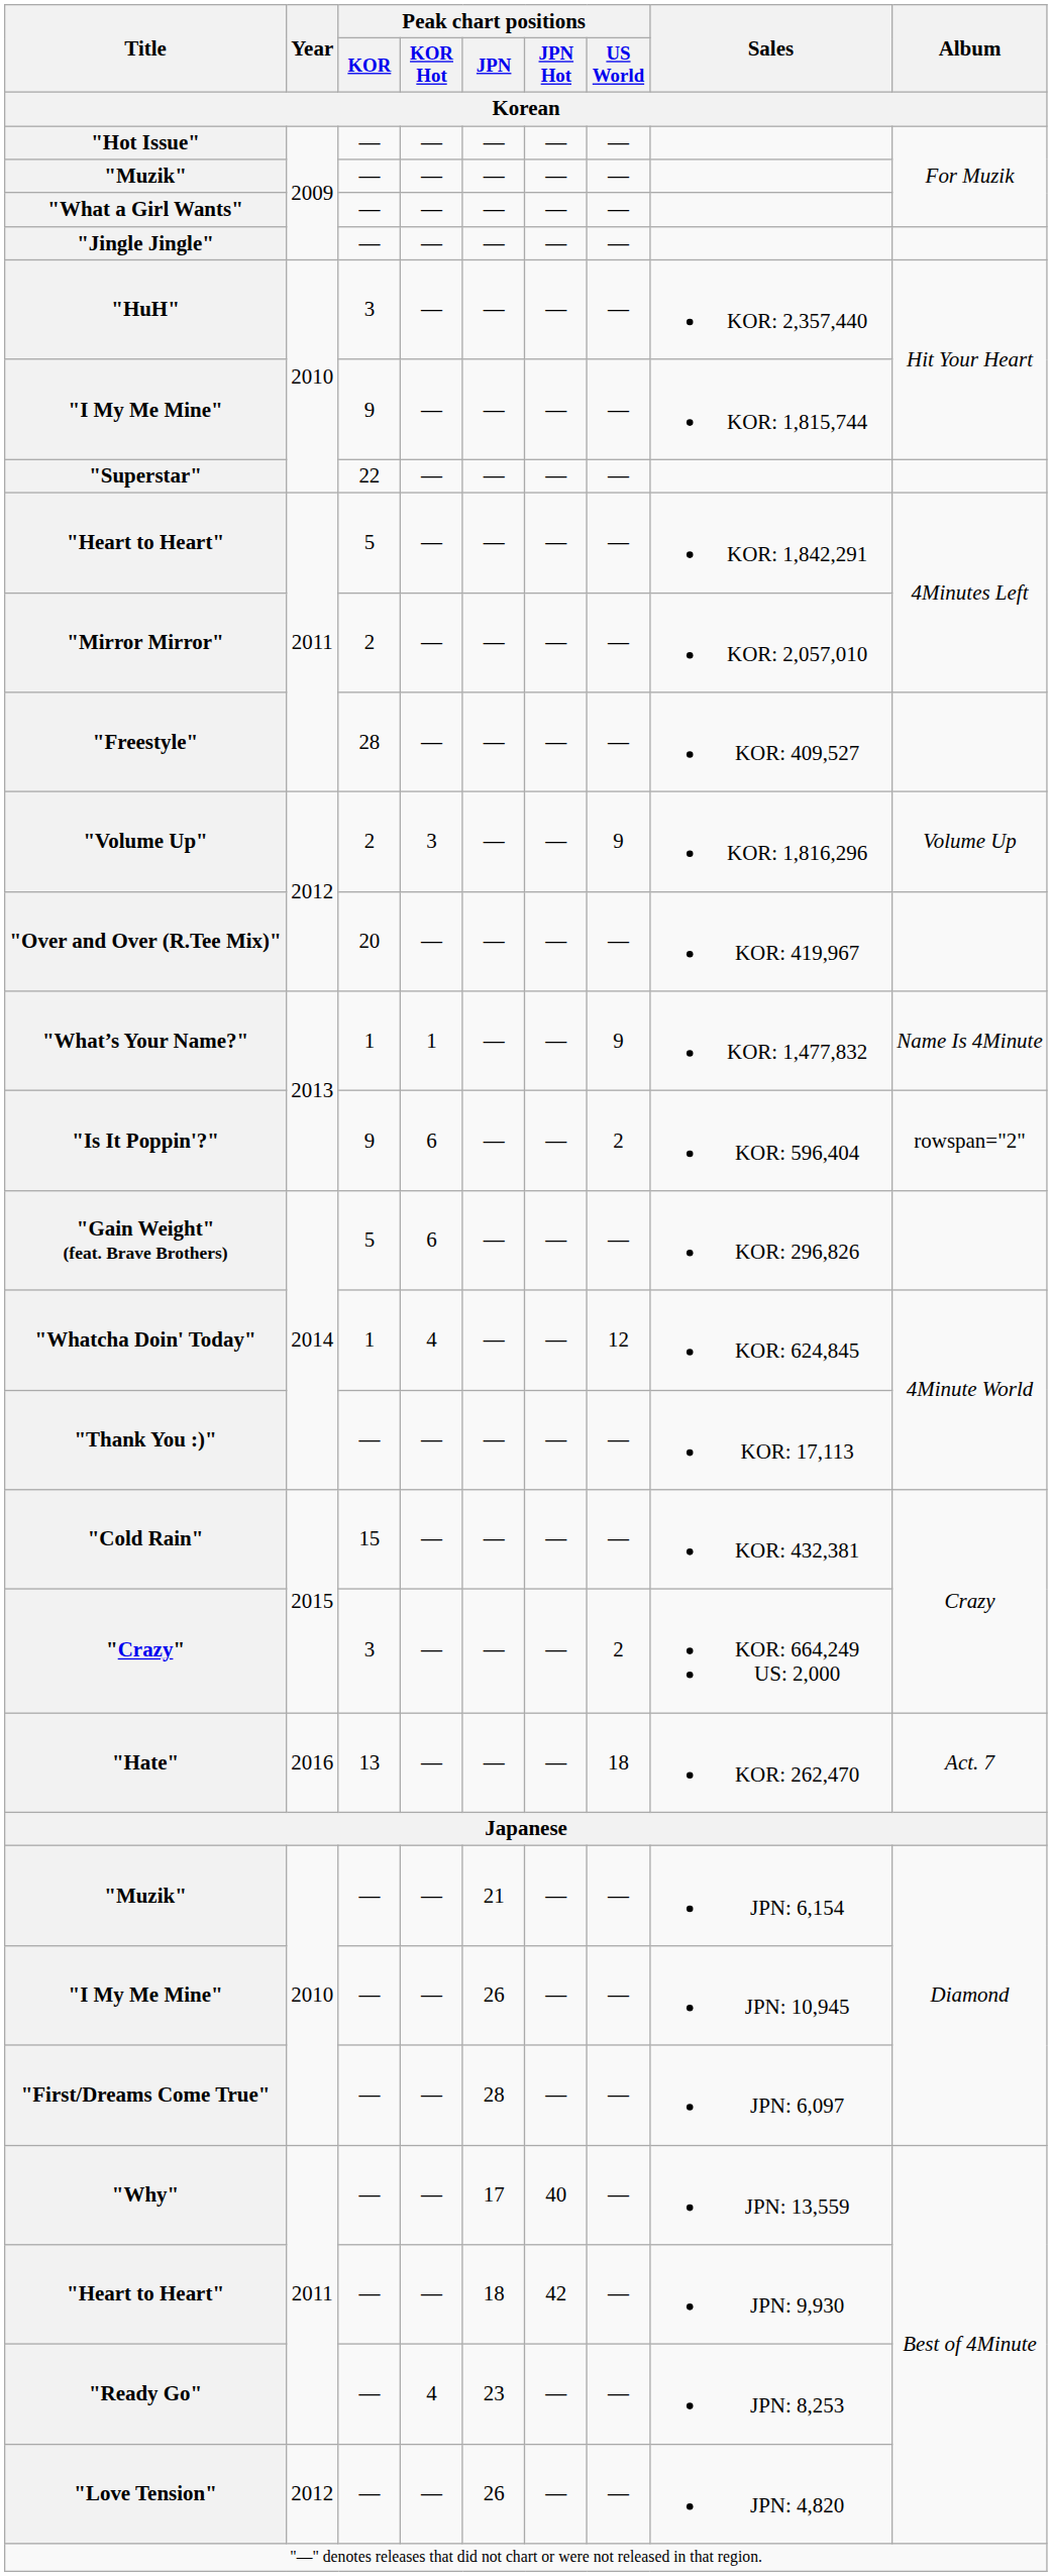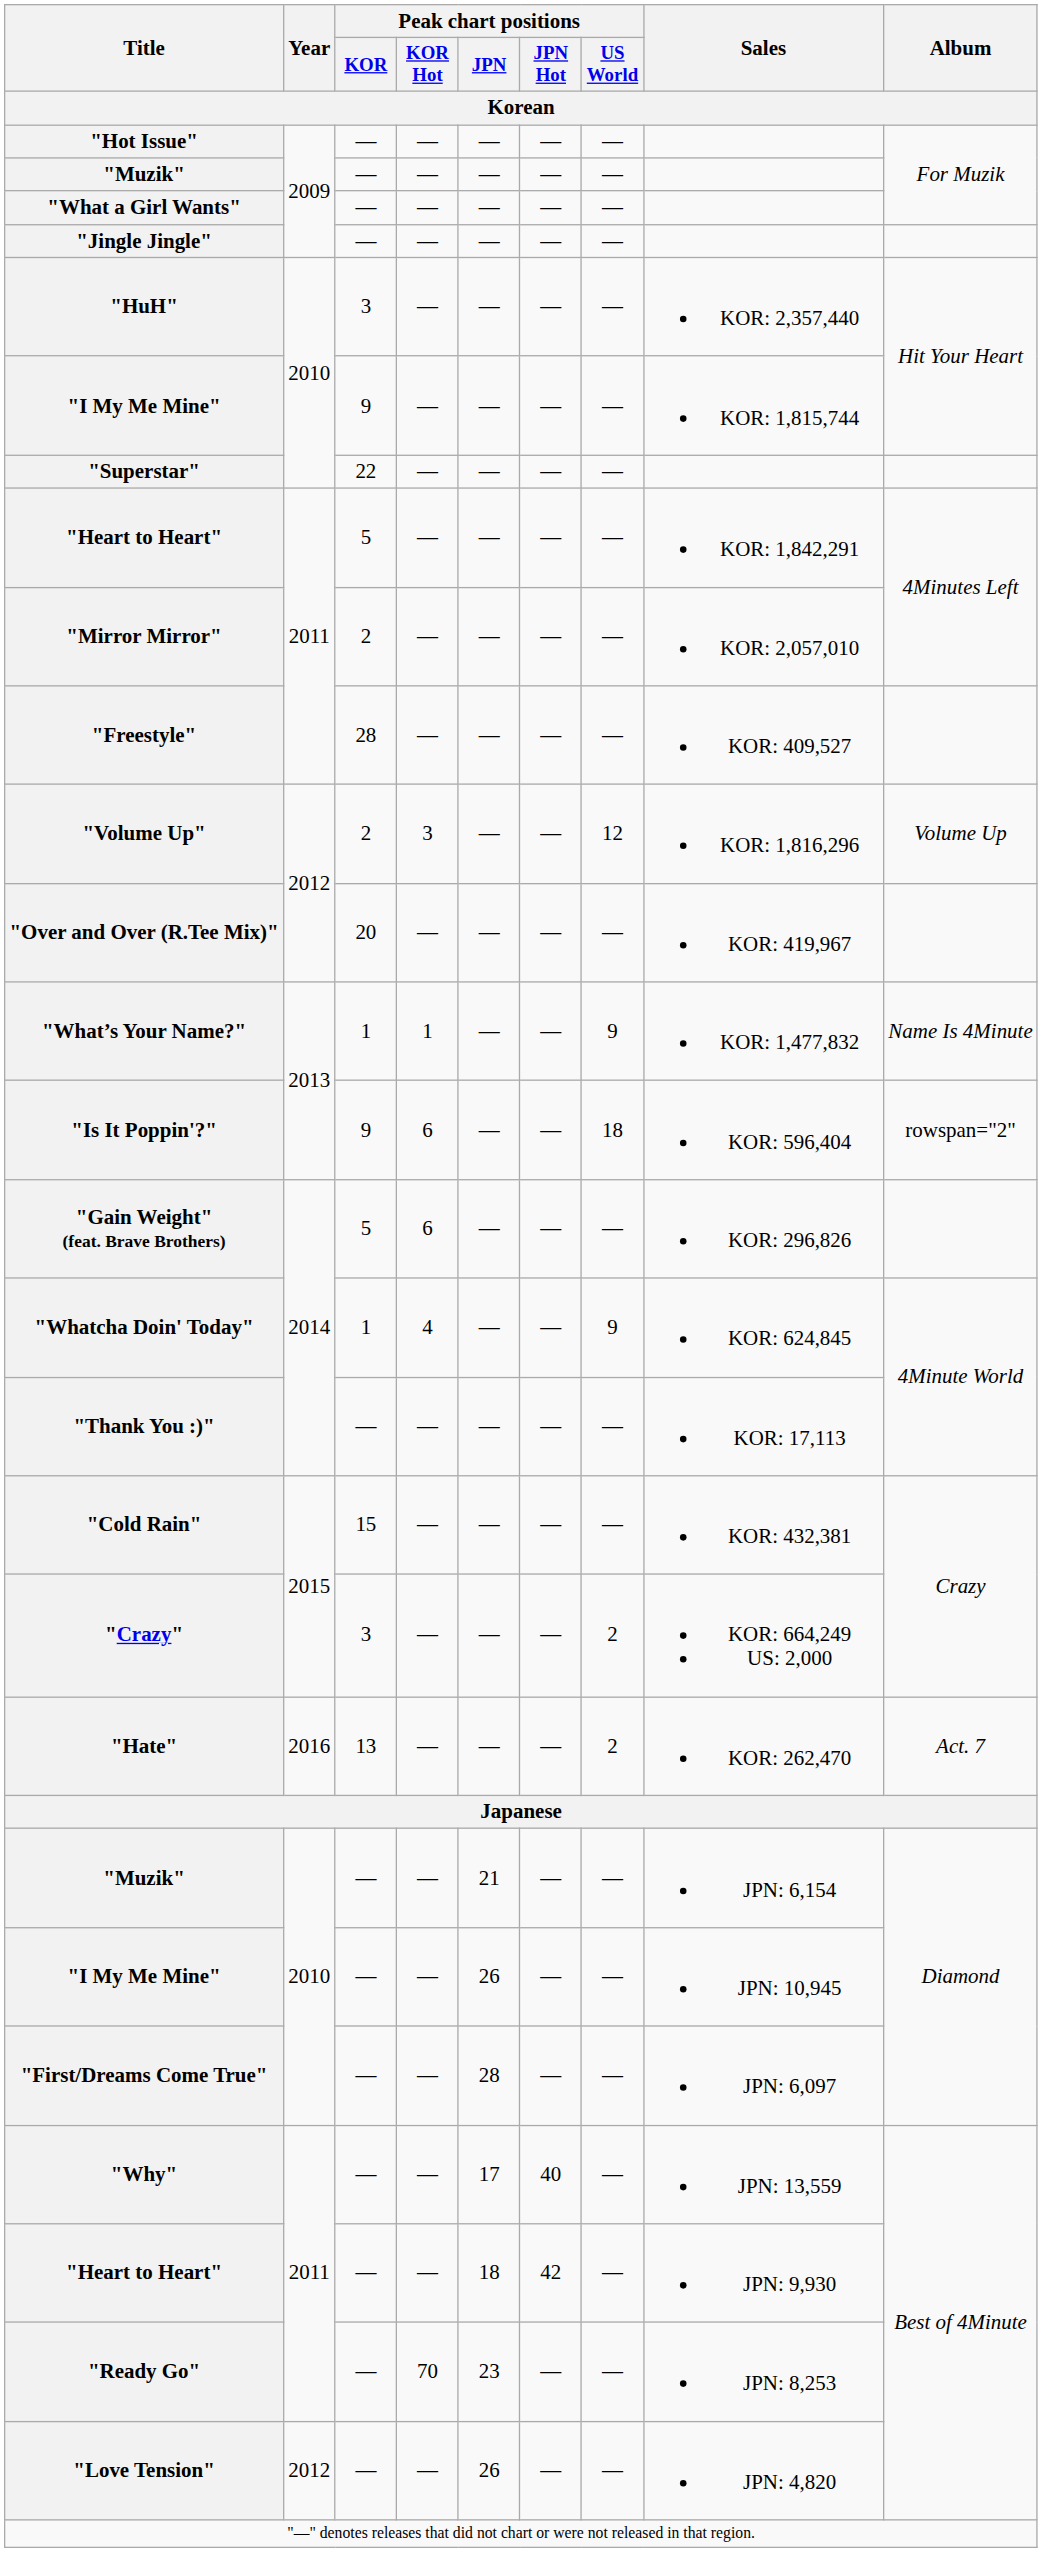"Volume Up" | Peak chart positions / US World: 9 -> 12
"Is It Poppin'?" | Peak chart positions / US World: 2 -> 18
"Whatcha Doin' Today" | Peak chart positions / US World: 12 -> 9
"Hate" | Peak chart positions / US World: 18 -> 2
"Ready Go" | Peak chart positions / KOR Hot: 4 -> 70
